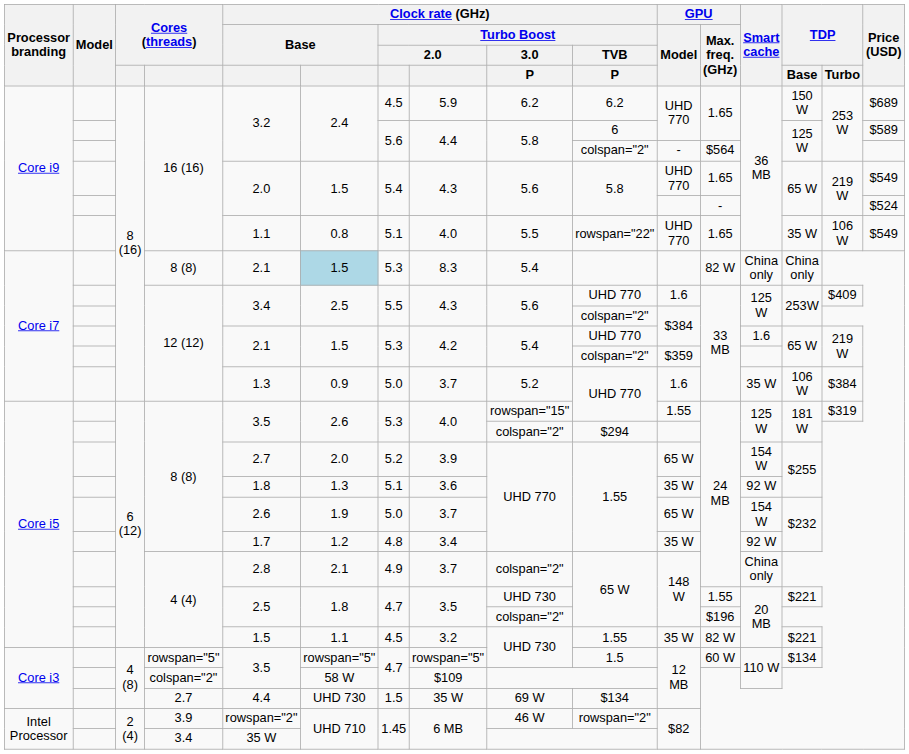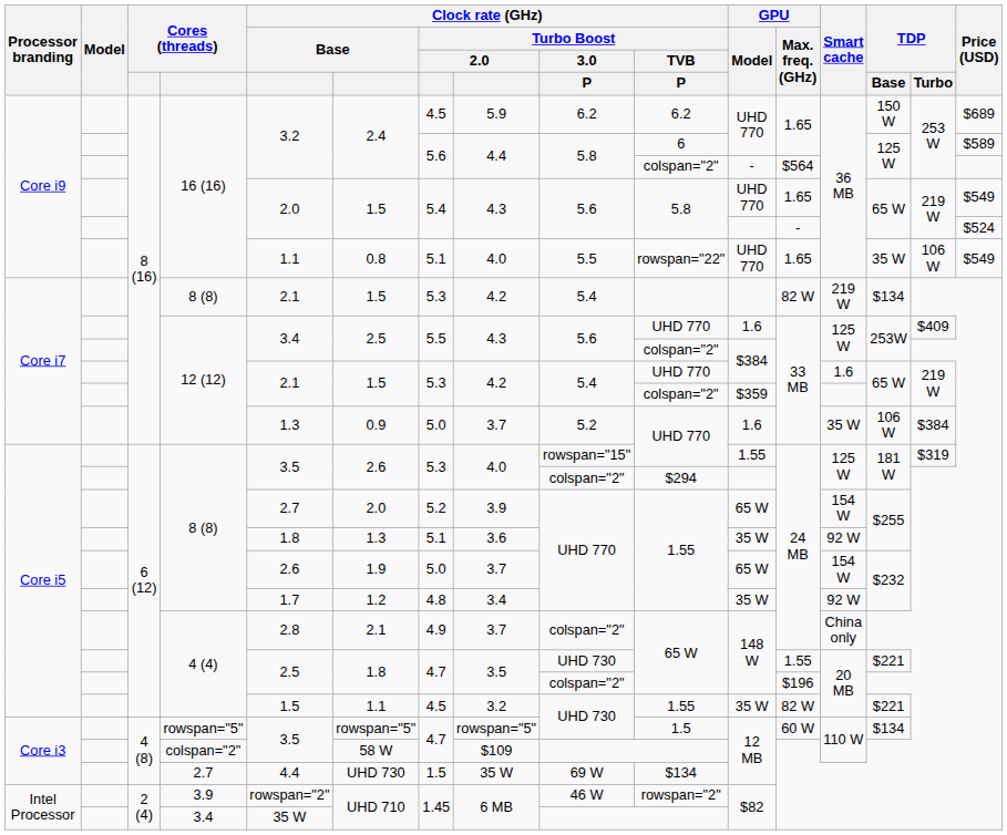Core i7 / 8 (8) | column 6: lightblue background -> no background
Core i7 / 8 (8) | column 8: 8.3 -> 4.2
Core i7 / 8 (8) | Smart cache: China only -> 219 W
Core i7 / 8 (8) | TDP / Base: China only -> $134
